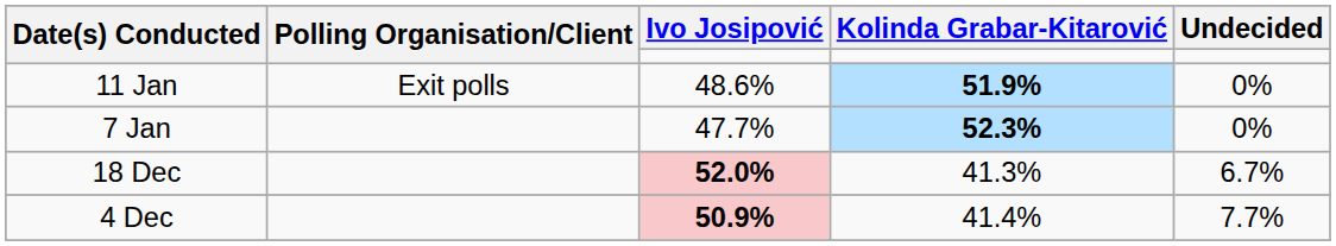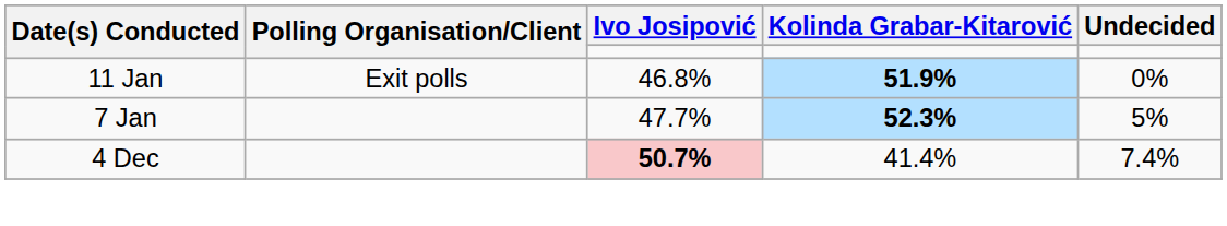11 Jan | Ivo Josipović: 48.6% -> 46.8%
7 Jan | Undecided: 0% -> 5%
- row: 18 Dec | 52.0% | 41.3% | 6.7%
4 Dec | Ivo Josipović: 50.9% -> 50.7%
4 Dec | Undecided: 7.7% -> 7.4%
